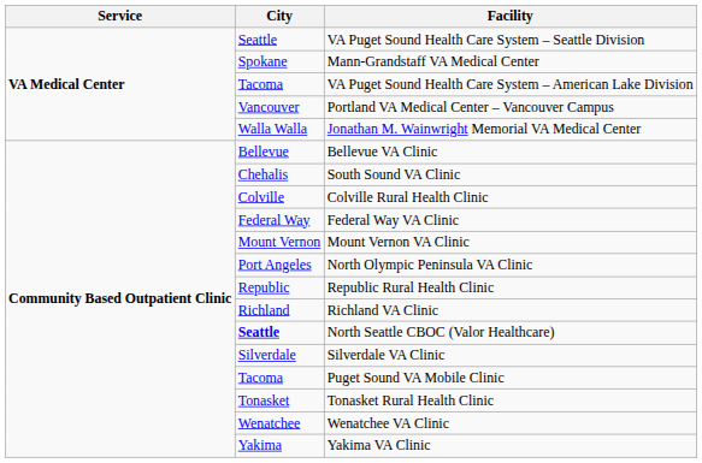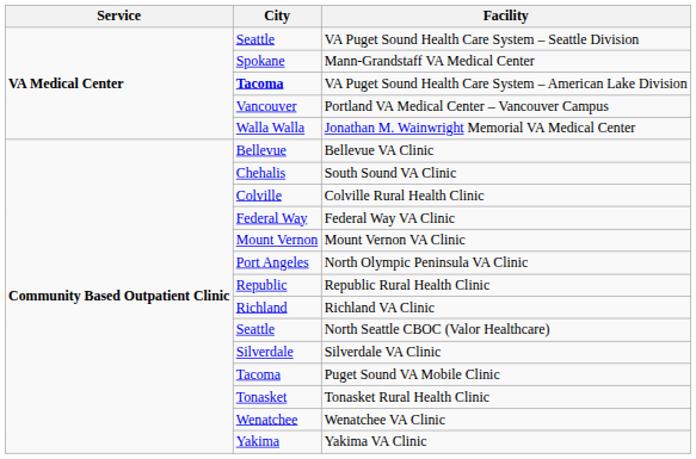VA Puget Sound Health Care System – American Lake Division | City: normal -> bold
North Seattle CBOC (Valor Healthcare) | City: bold -> normal
